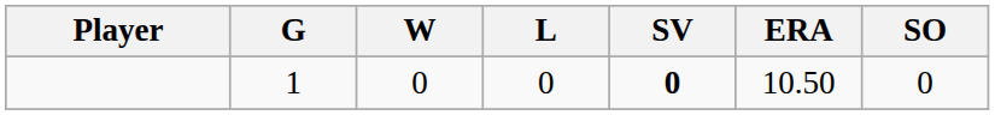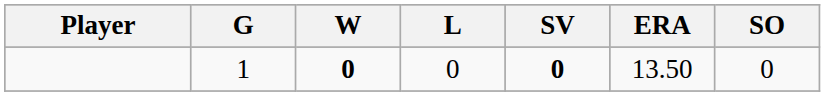row 2 | W: normal -> bold
row 2 | ERA: 10.50 -> 13.50
